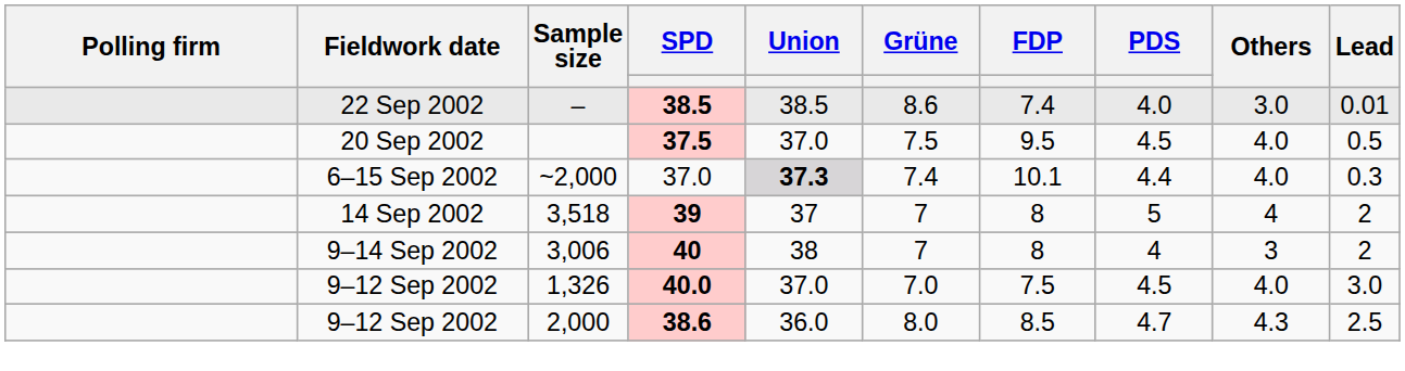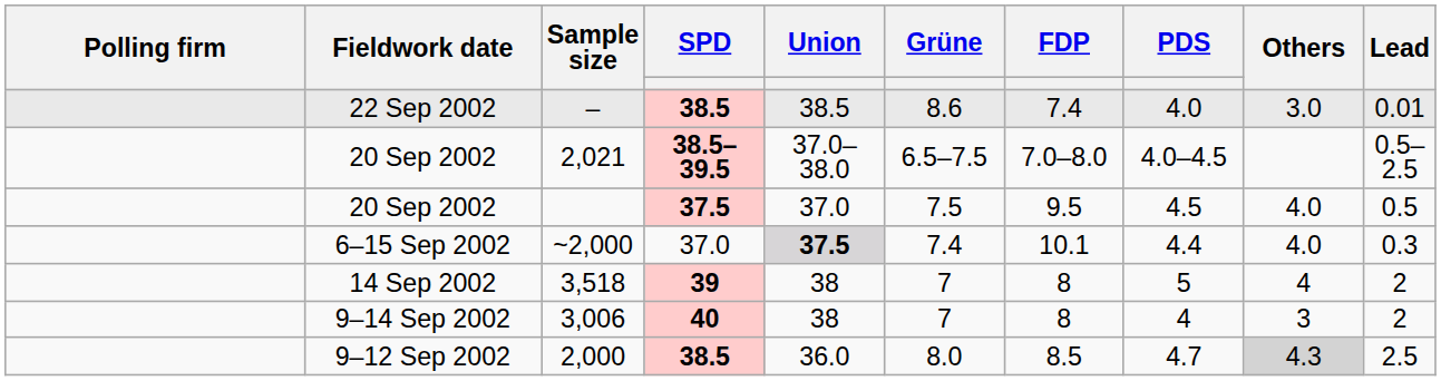+ row: 20 Sep 2002 | 2,021 | 38.5–39.5 | 37.0–38.0 | 6.5–7.5 | 7.0–8.0 | 4.0–4.5 | 0.5–2.5
~2,000 | Union: 37.3 -> 37.5
3,518 | Union: 37 -> 38
- row: 9–12 Sep 2002 | 1,326 | 40.0 | 37.0 | 7.0 | 7.5 | 4.5 | 4.0 | 3.0
2,000 | SPD: 38.6 -> 38.5
2,000 | Others: no background -> lightgrey background
